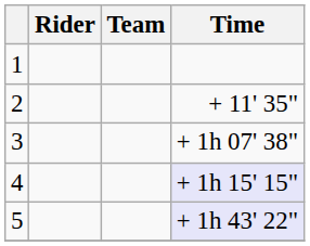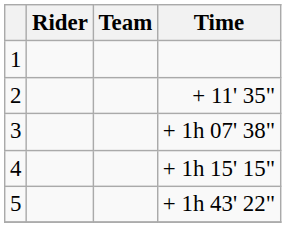4 | Time: lavender background -> no background
5 | Time: lavender background -> no background
